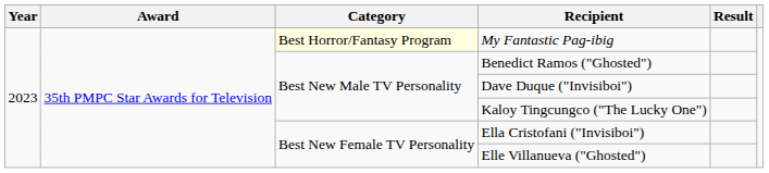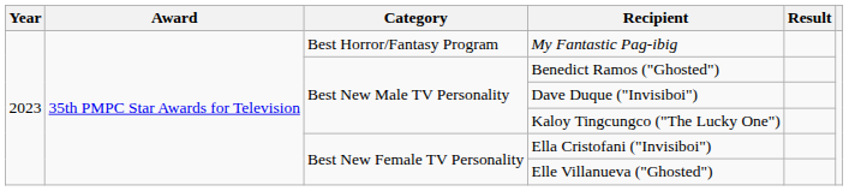My Fantastic Pag-ibig | Category: lightyellow background -> no background
